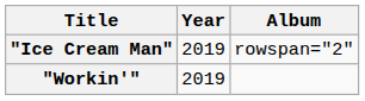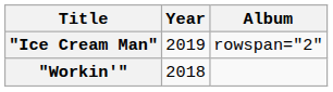"Workin'" | Year: 2019 -> 2018
